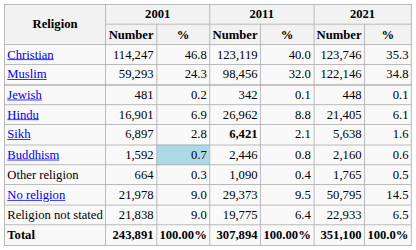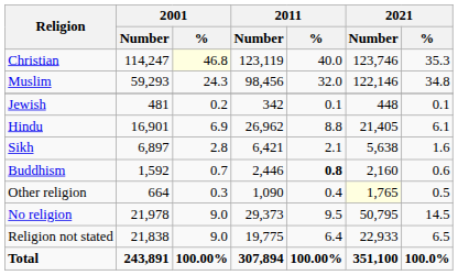Christian | 2001 / %: no background -> lightyellow background
Sikh | 2011 / Number: bold -> normal
Buddhism | 2001 / %: lightblue background -> no background
Buddhism | 2011 / %: normal -> bold
Other religion | 2021 / Number: no background -> lightyellow background
